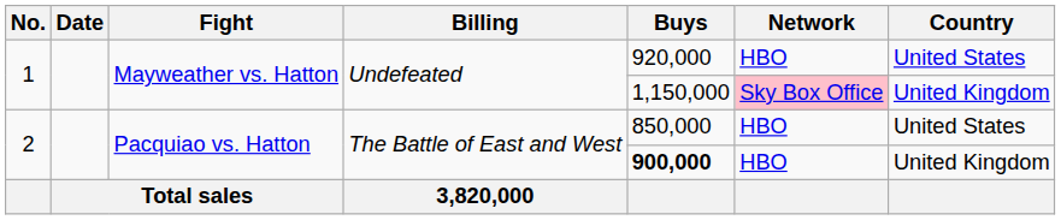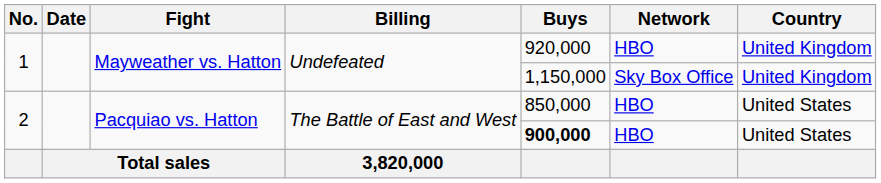row 2 | Country: United States -> United Kingdom
row 3 | Network: pink background -> no background
row 5 | Country: United Kingdom -> United States
